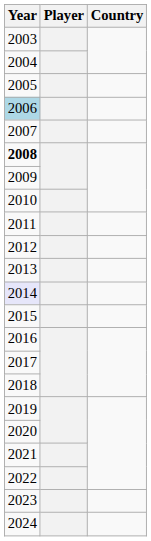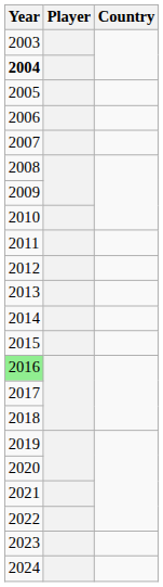2004 | Year: normal -> bold
2006 | Year: lightblue background -> no background
2008 | Year: bold -> normal
2014 | Year: lavender background -> no background
2016 | Year: no background -> lightgreen background
